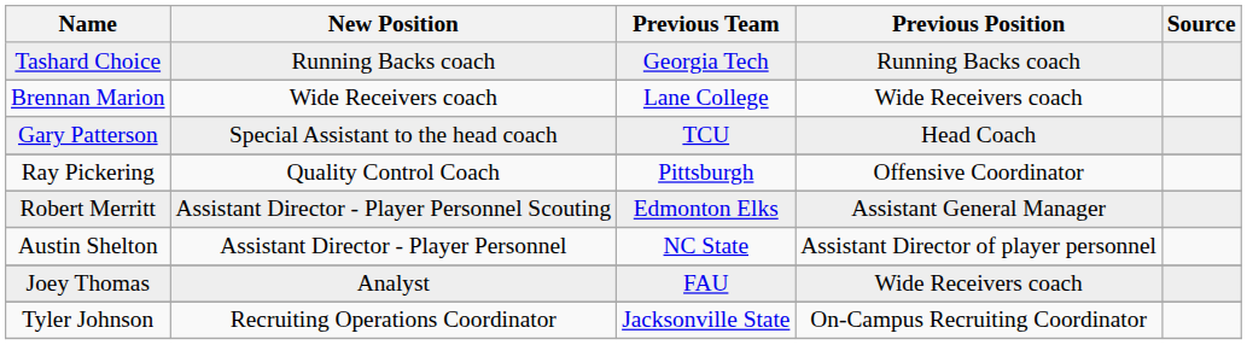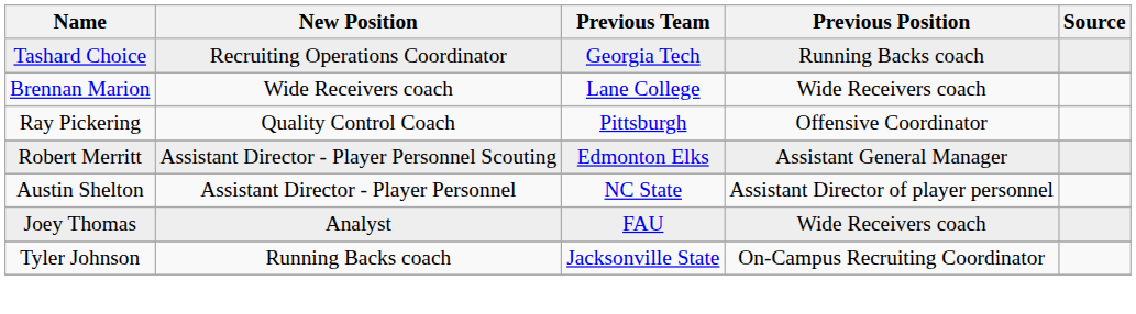Tashard Choice | New Position: Running Backs coach -> Recruiting Operations Coordinator
- row: Gary Patterson | Special Assistant to the head coach | TCU | Head Coach
Tyler Johnson | New Position: Recruiting Operations Coordinator -> Running Backs coach
